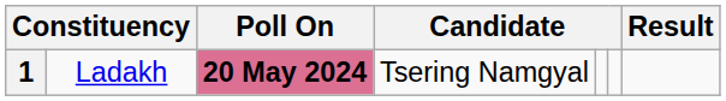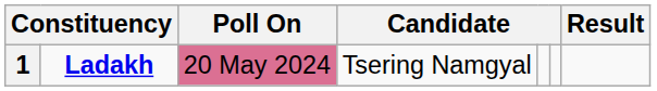1 | column 2: normal -> bold
1 | Poll On: bold -> normal
